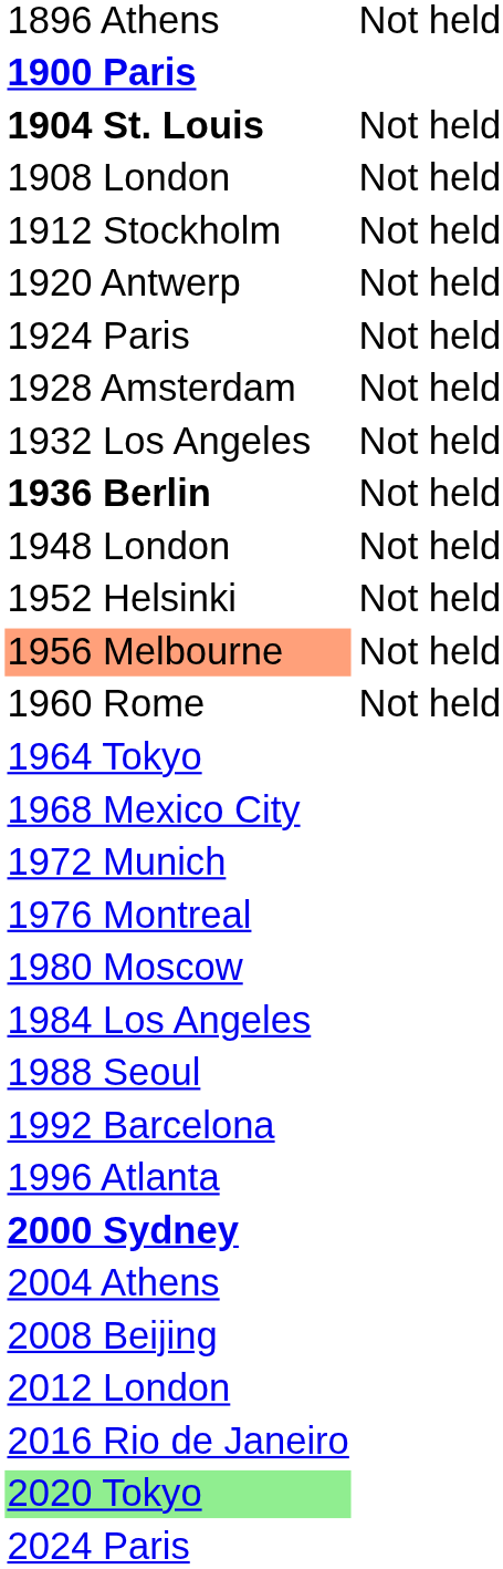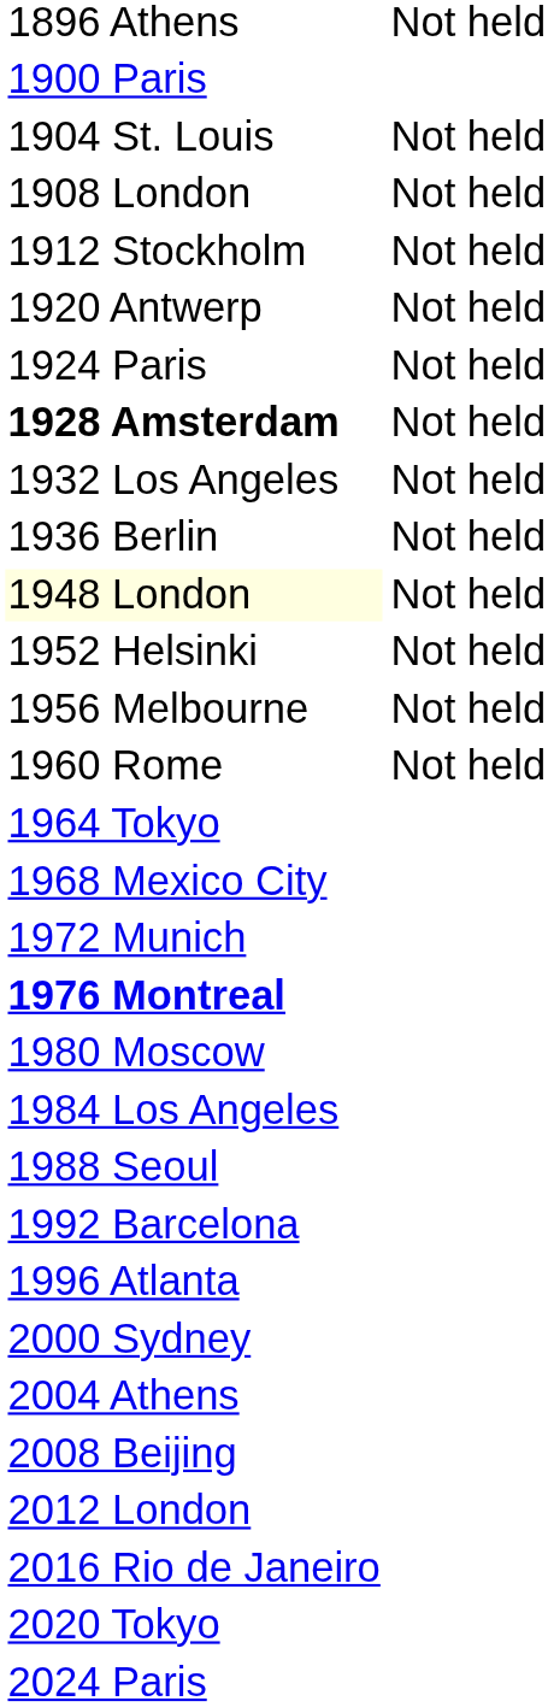1900 Paris | column 1: bold -> normal
1904 St. Louis | column 1: bold -> normal
1928 Amsterdam | column 1: normal -> bold
1936 Berlin | column 1: bold -> normal
1948 London | column 1: no background -> lightyellow background
1956 Melbourne | column 1: lightsalmon background -> no background
1976 Montreal | column 1: normal -> bold
2000 Sydney | column 1: bold -> normal
2020 Tokyo | column 1: lightgreen background -> no background
